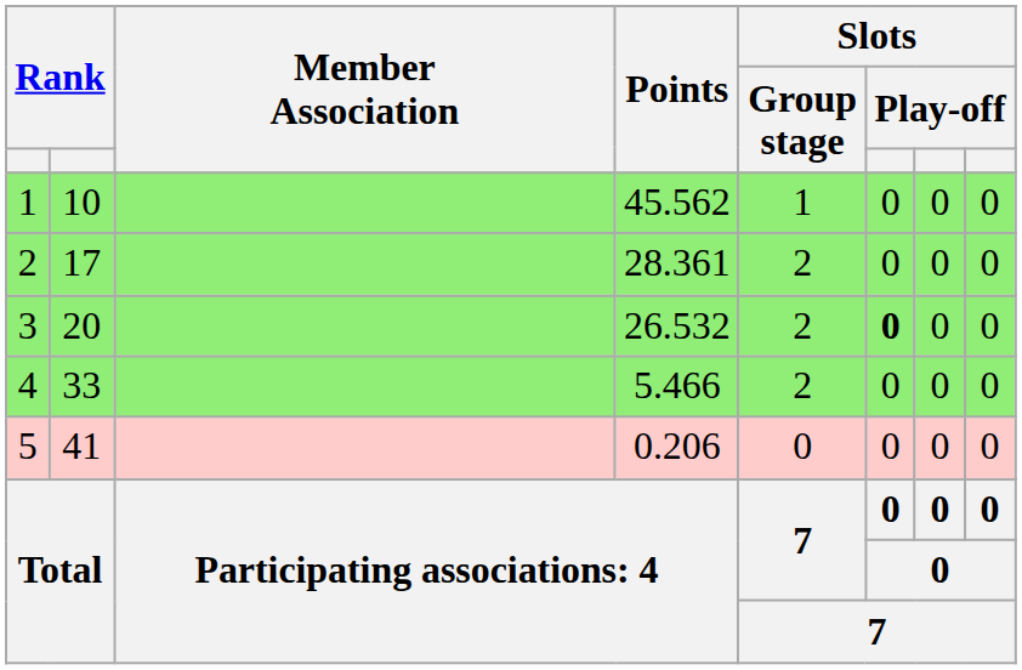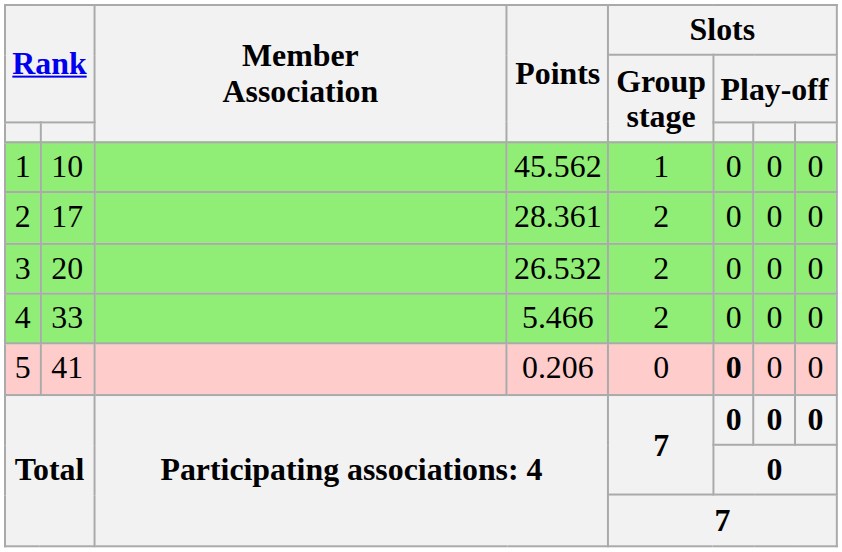3 | column 6: bold -> normal
5 | column 6: normal -> bold
